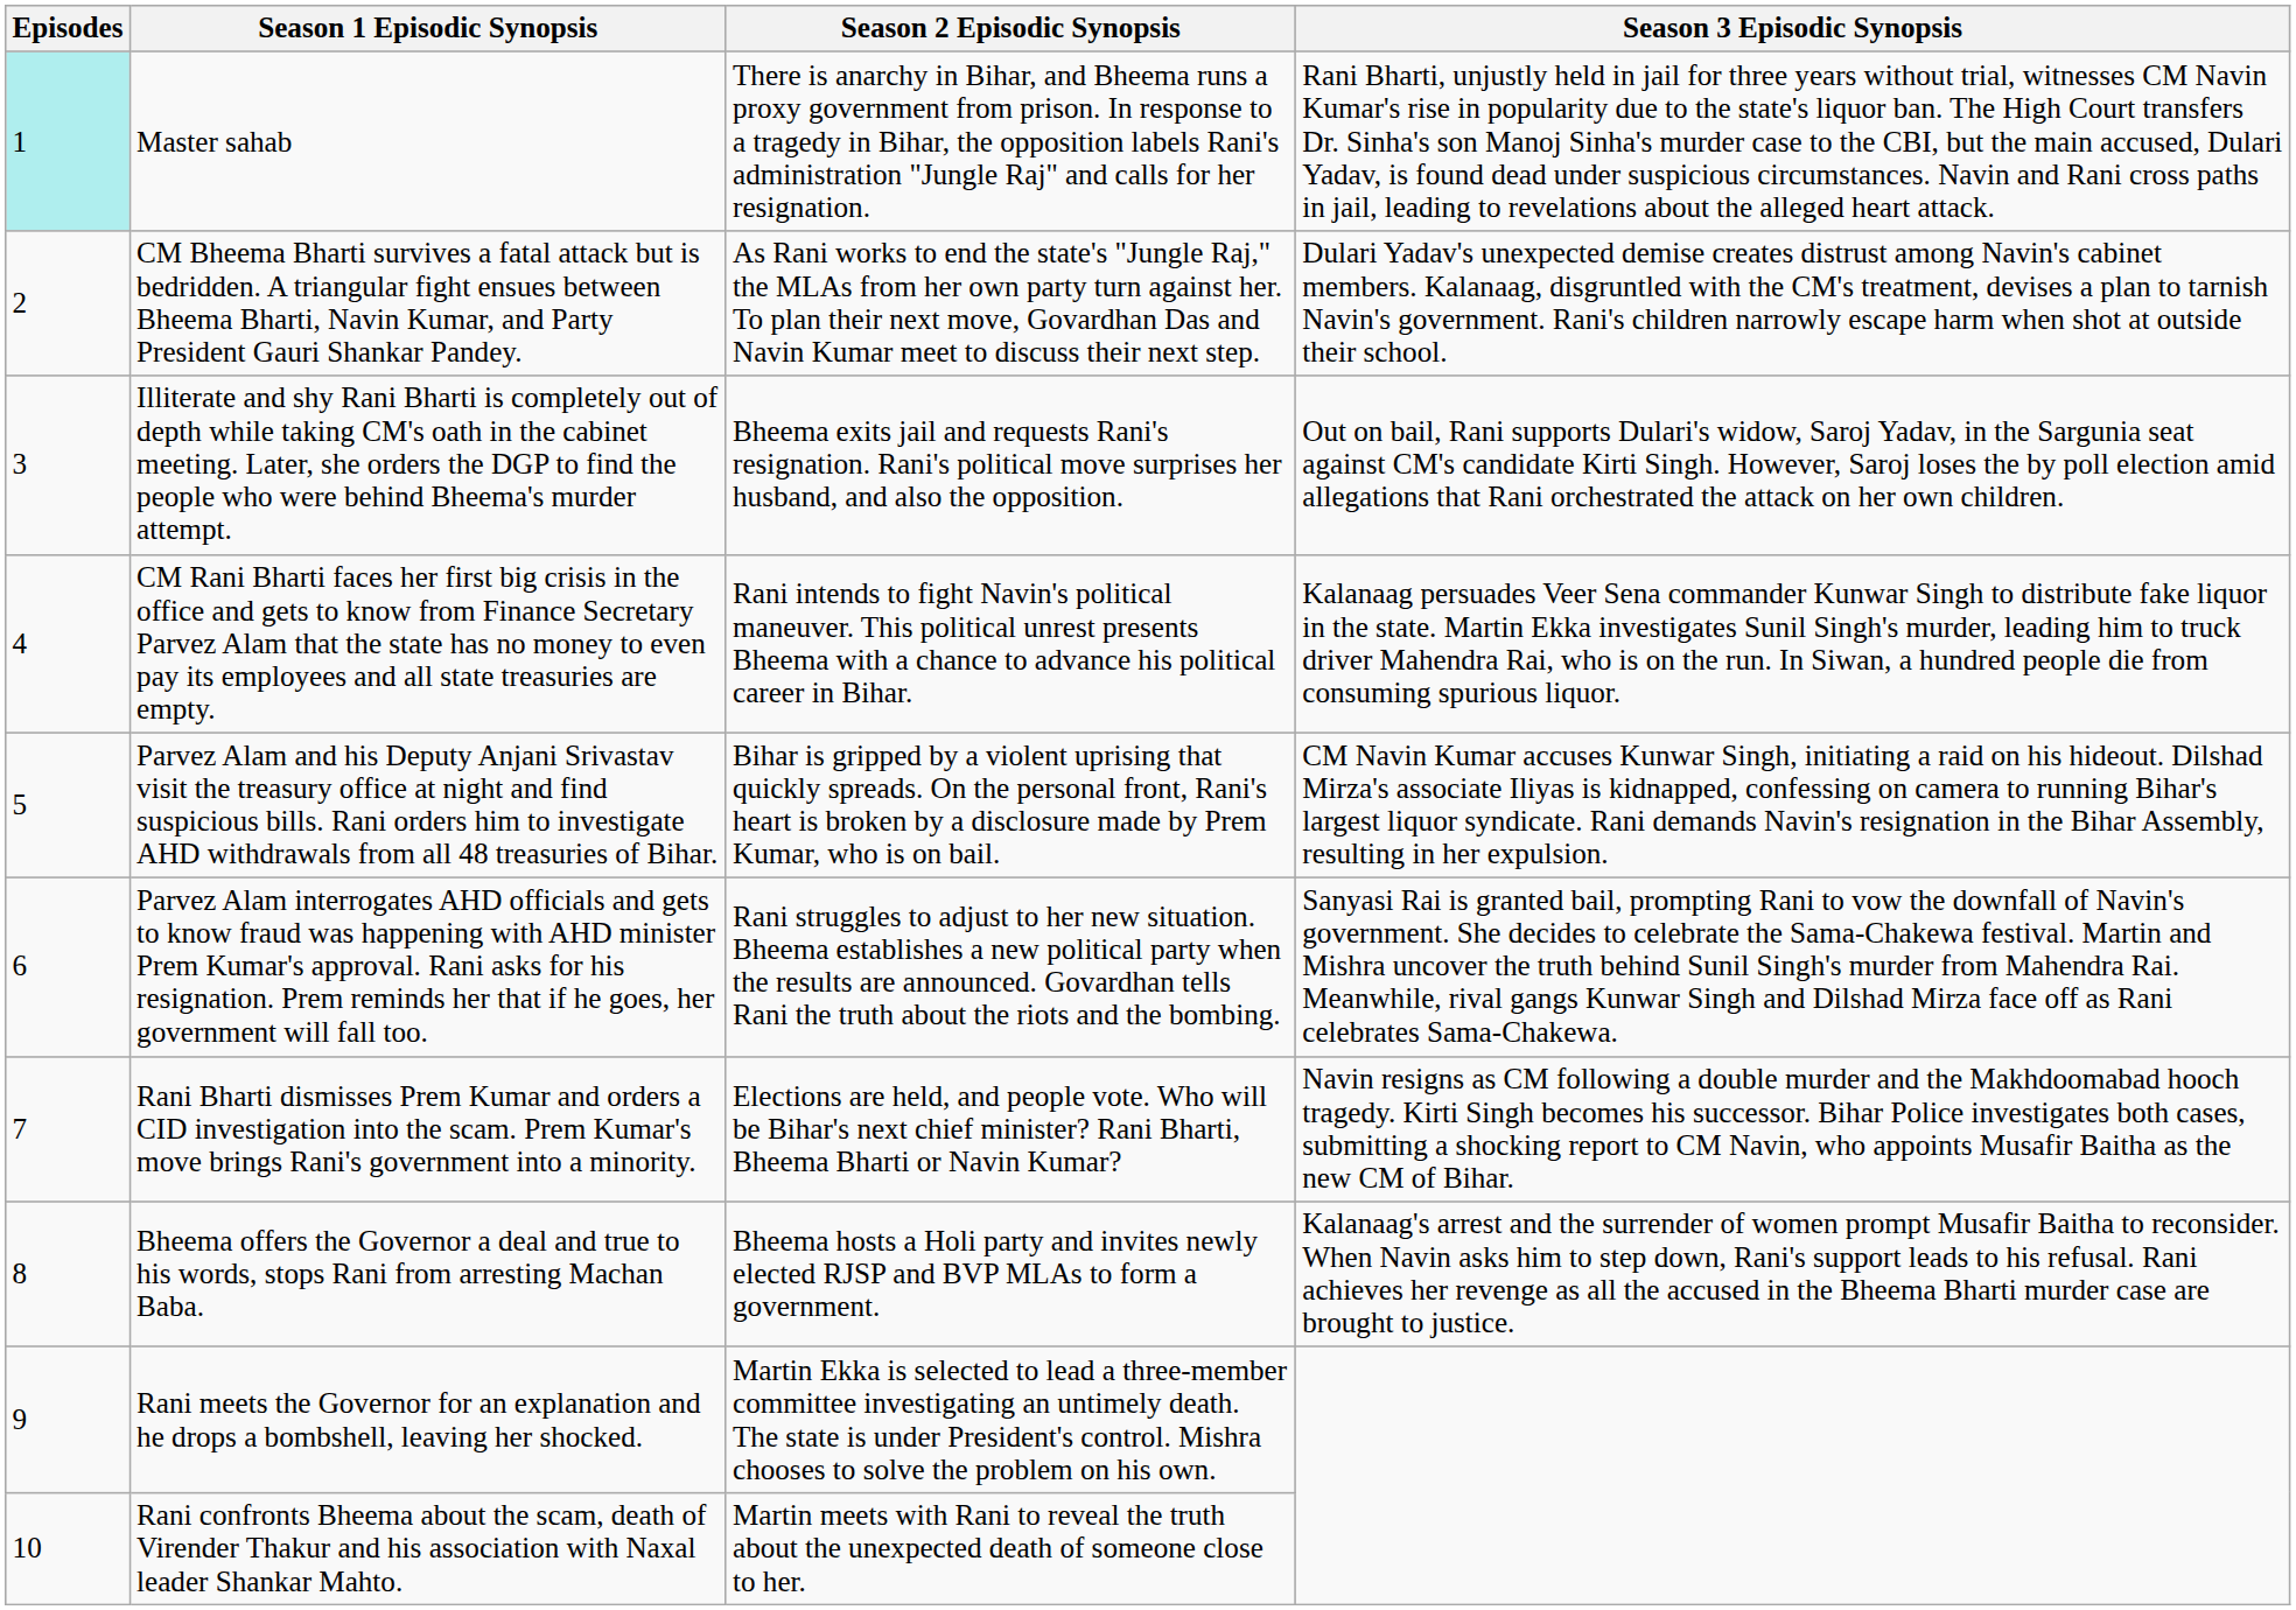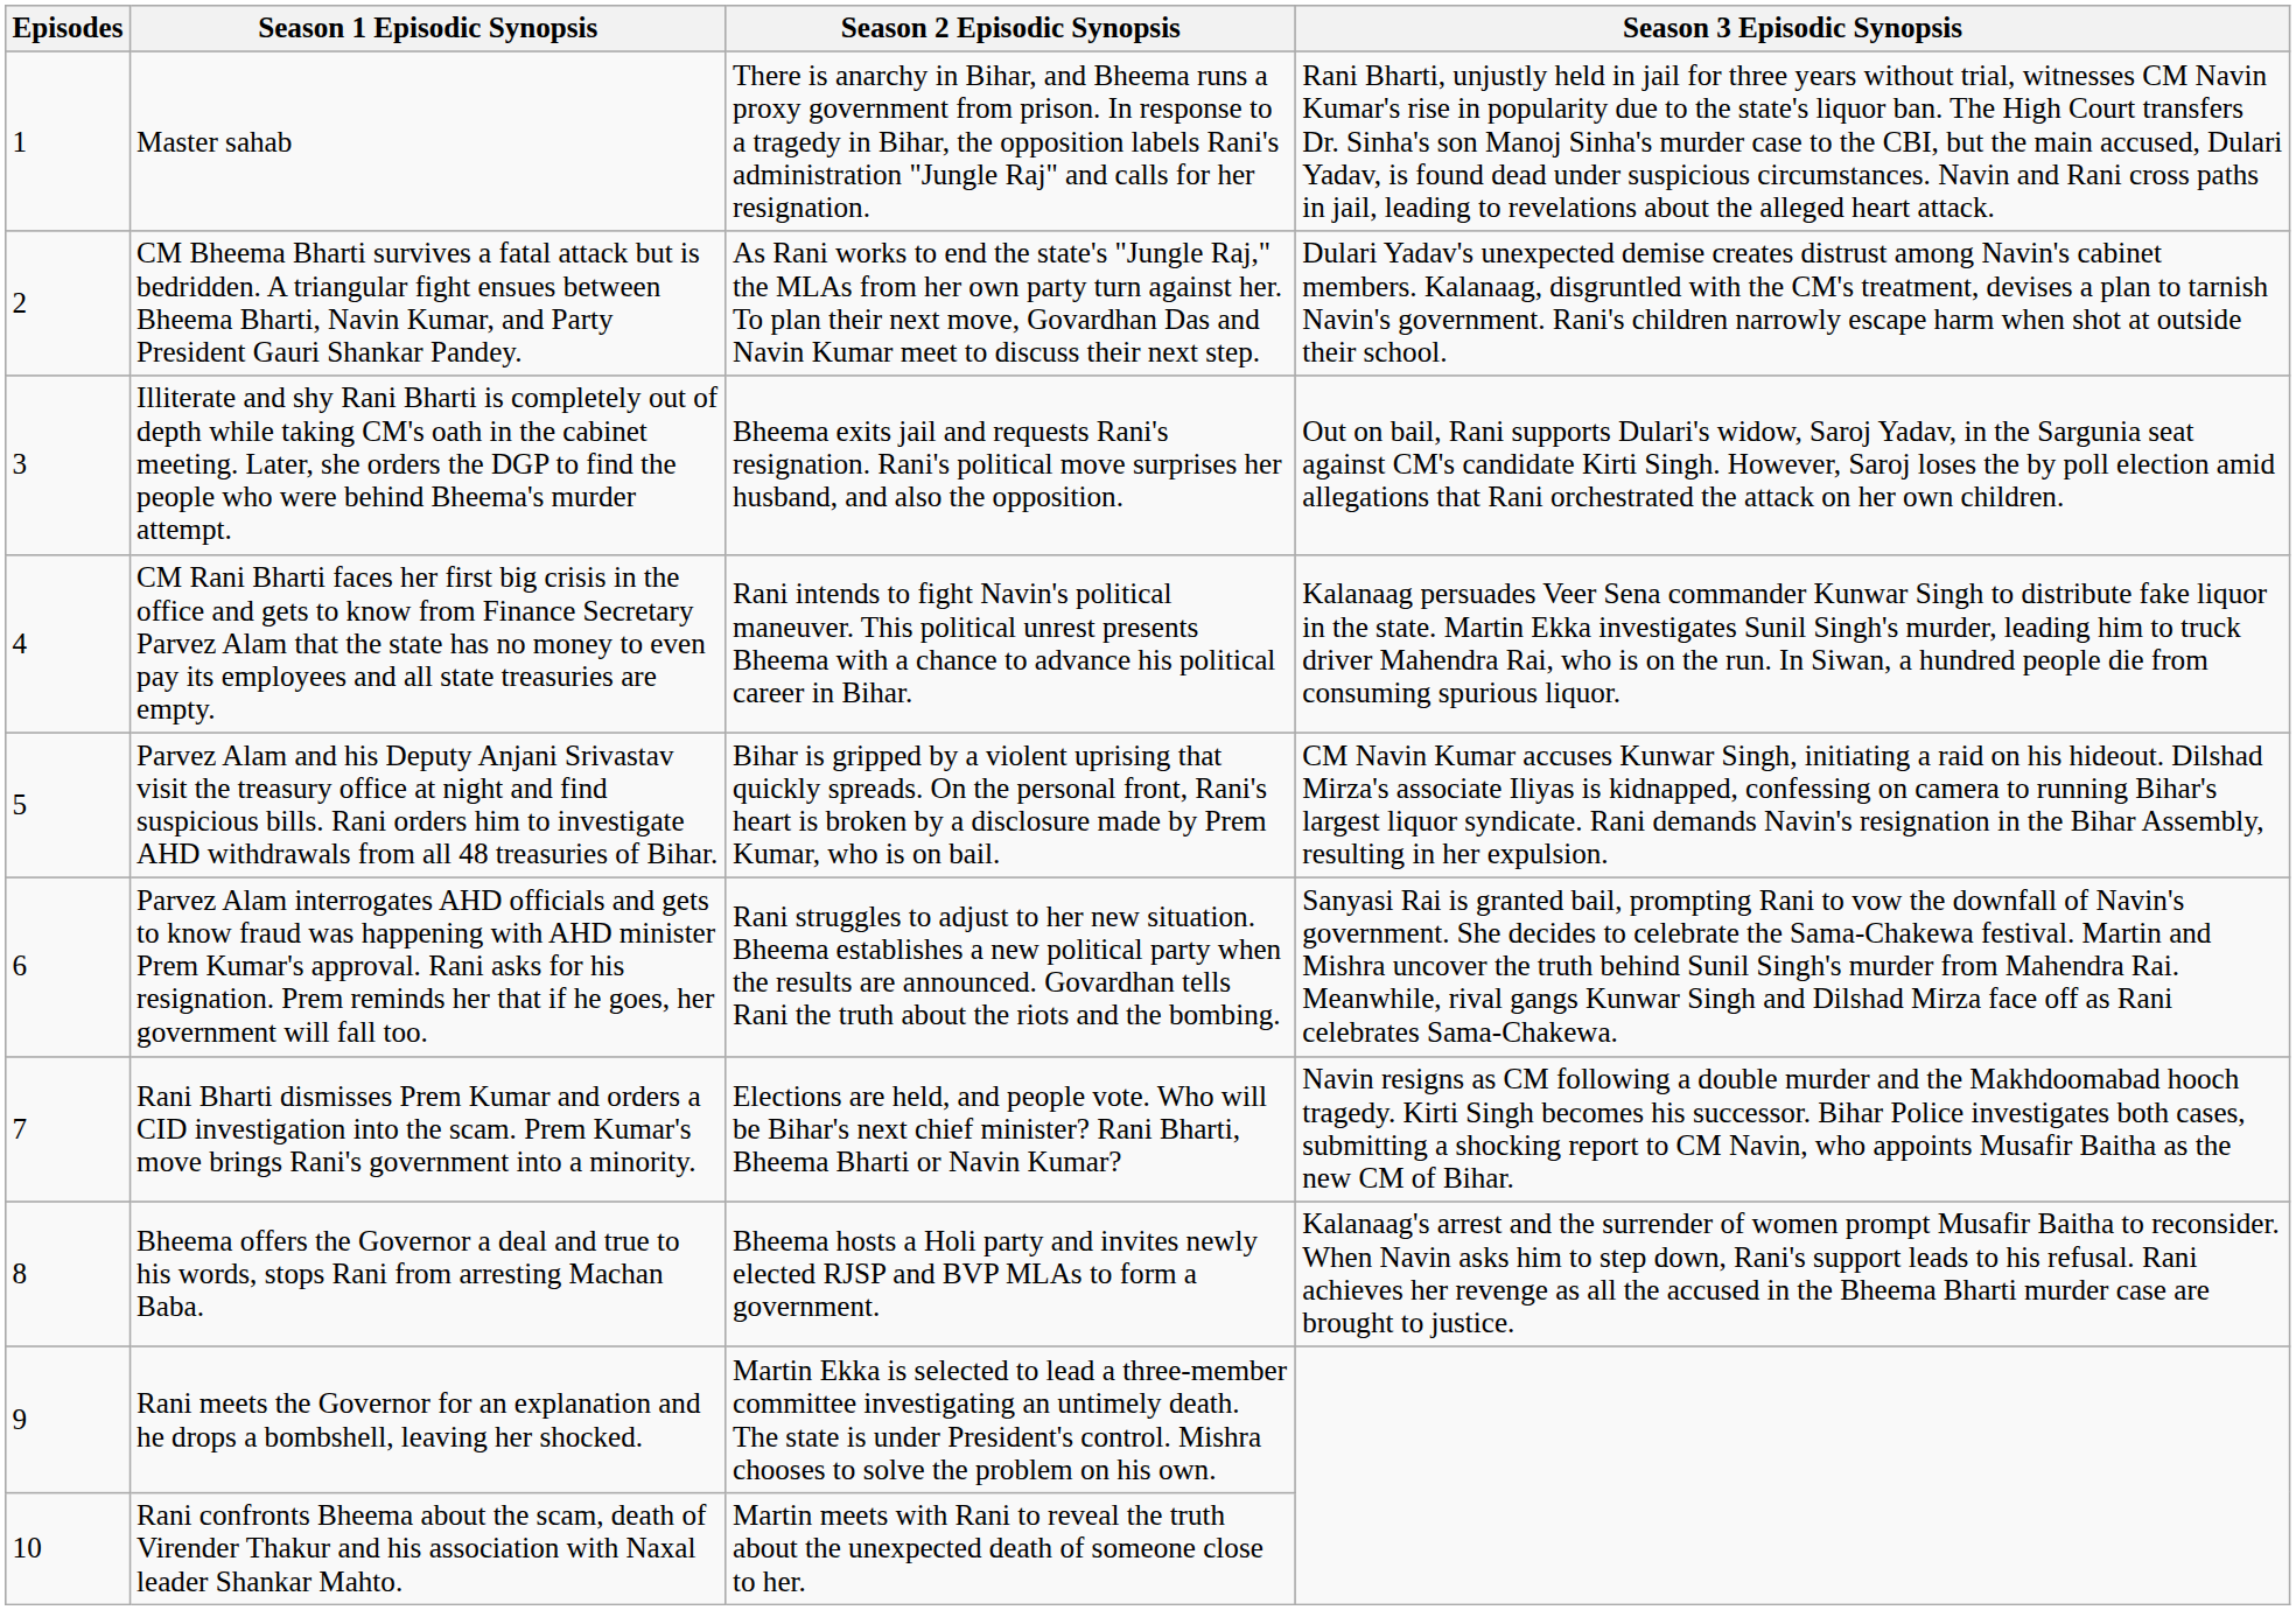Master sahab | Episodes: paleturquoise background -> no background
